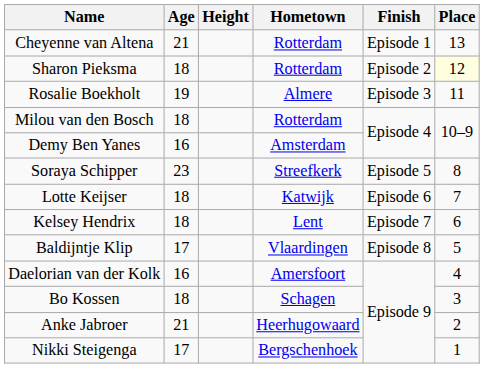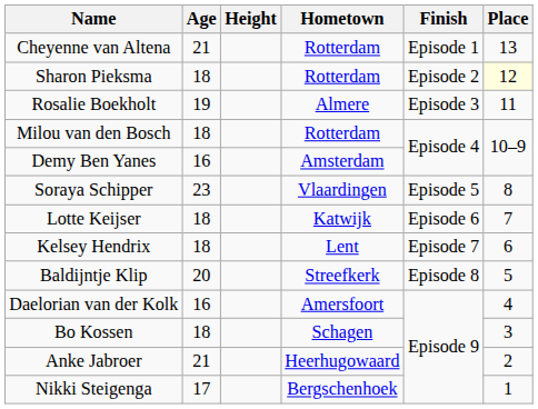Soraya Schipper | Hometown: Streefkerk -> Vlaardingen
Baldijntje Klip | Age: 17 -> 20
Baldijntje Klip | Hometown: Vlaardingen -> Streefkerk
